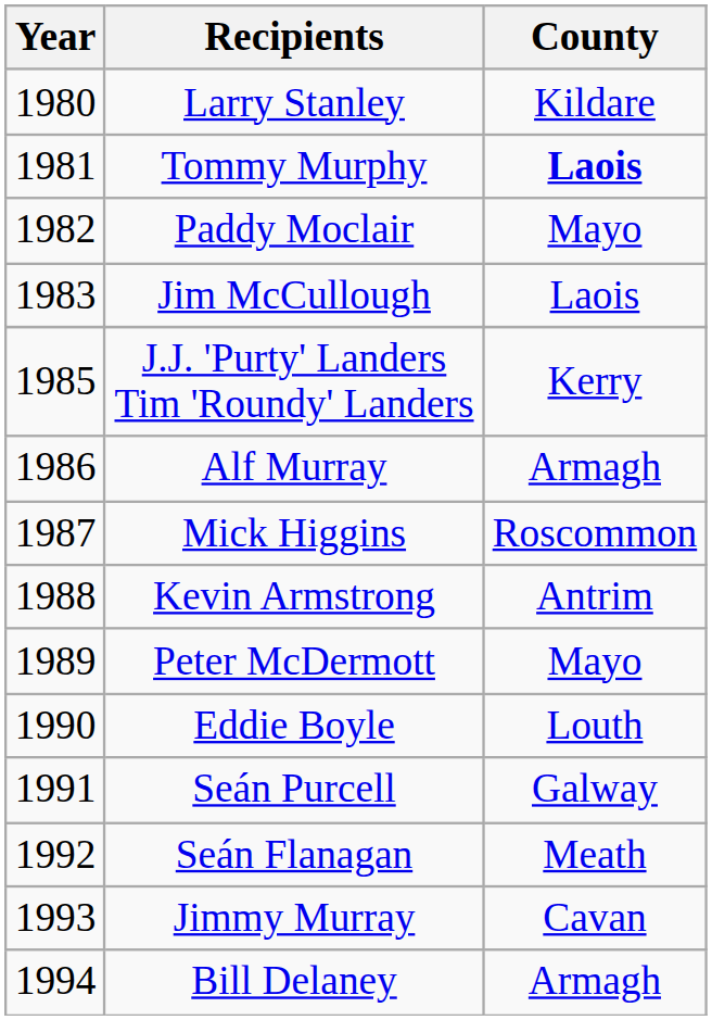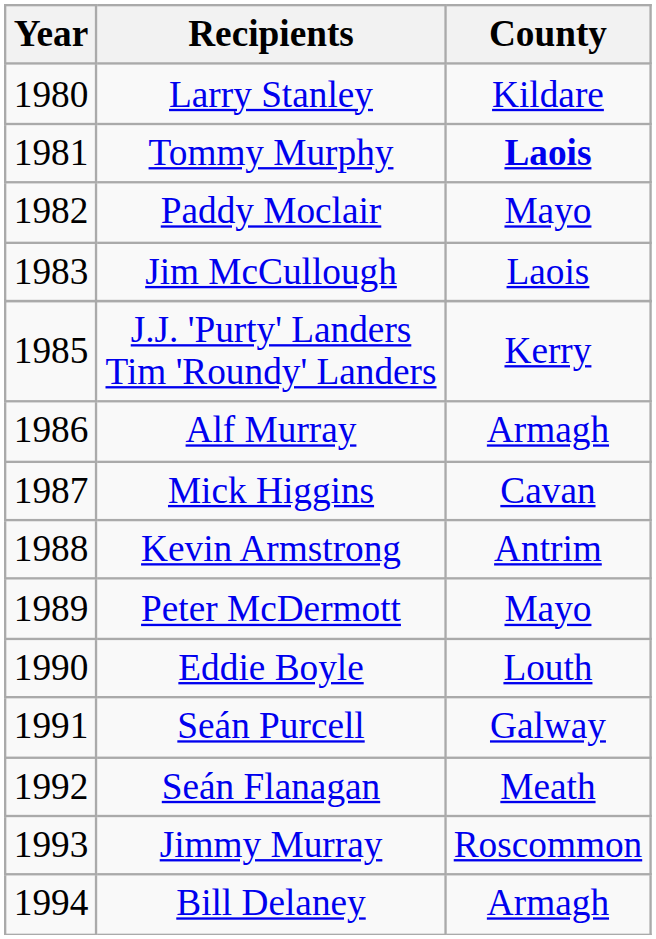Mick Higgins | County: Roscommon -> Cavan
Jimmy Murray | County: Cavan -> Roscommon
